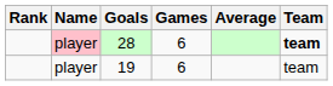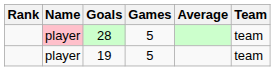28 | Games: 6 -> 5
28 | Team: bold -> normal
19 | Games: 6 -> 5
